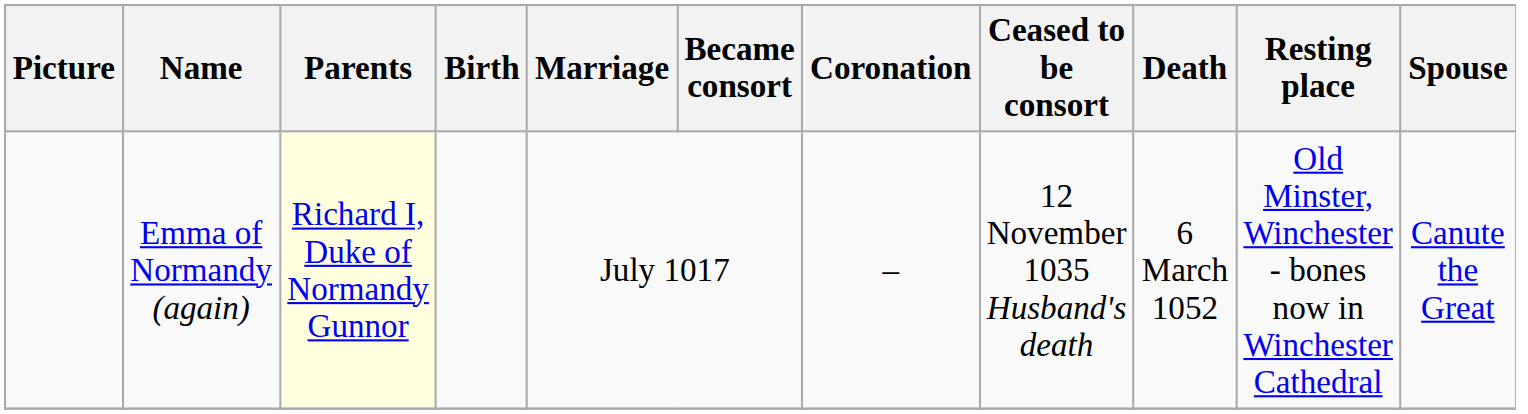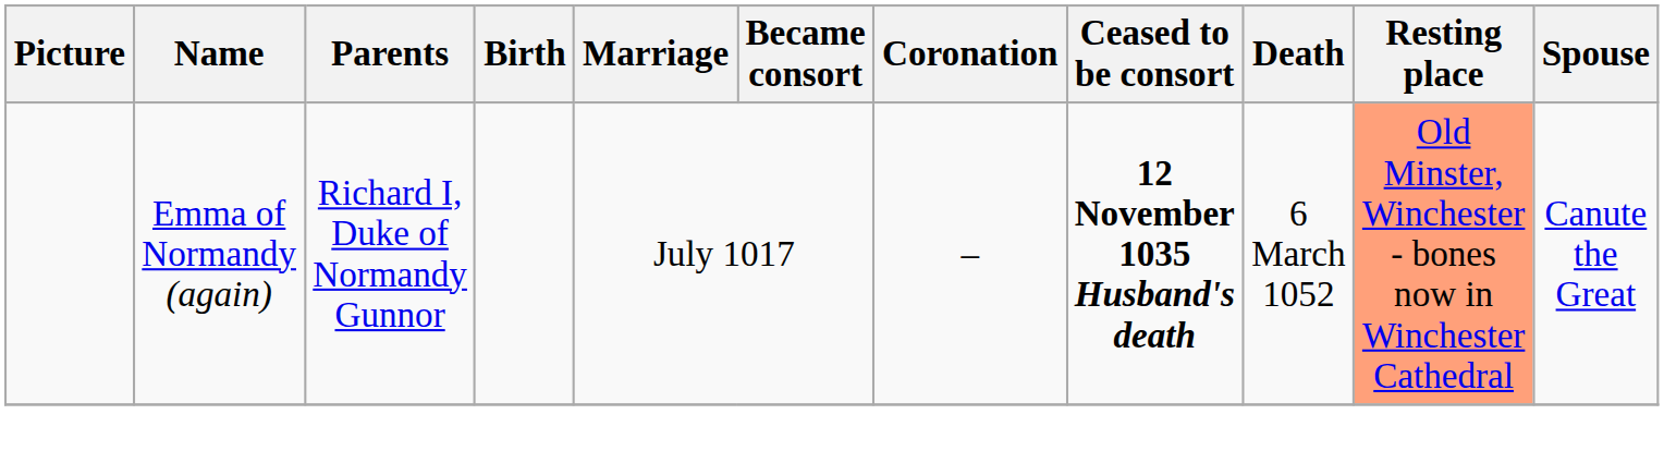Emma of Normandy (again) | Parents: lightyellow background -> no background
Emma of Normandy (again) | Ceased to be consort: normal -> bold
Emma of Normandy (again) | Resting place: no background -> lightsalmon background
